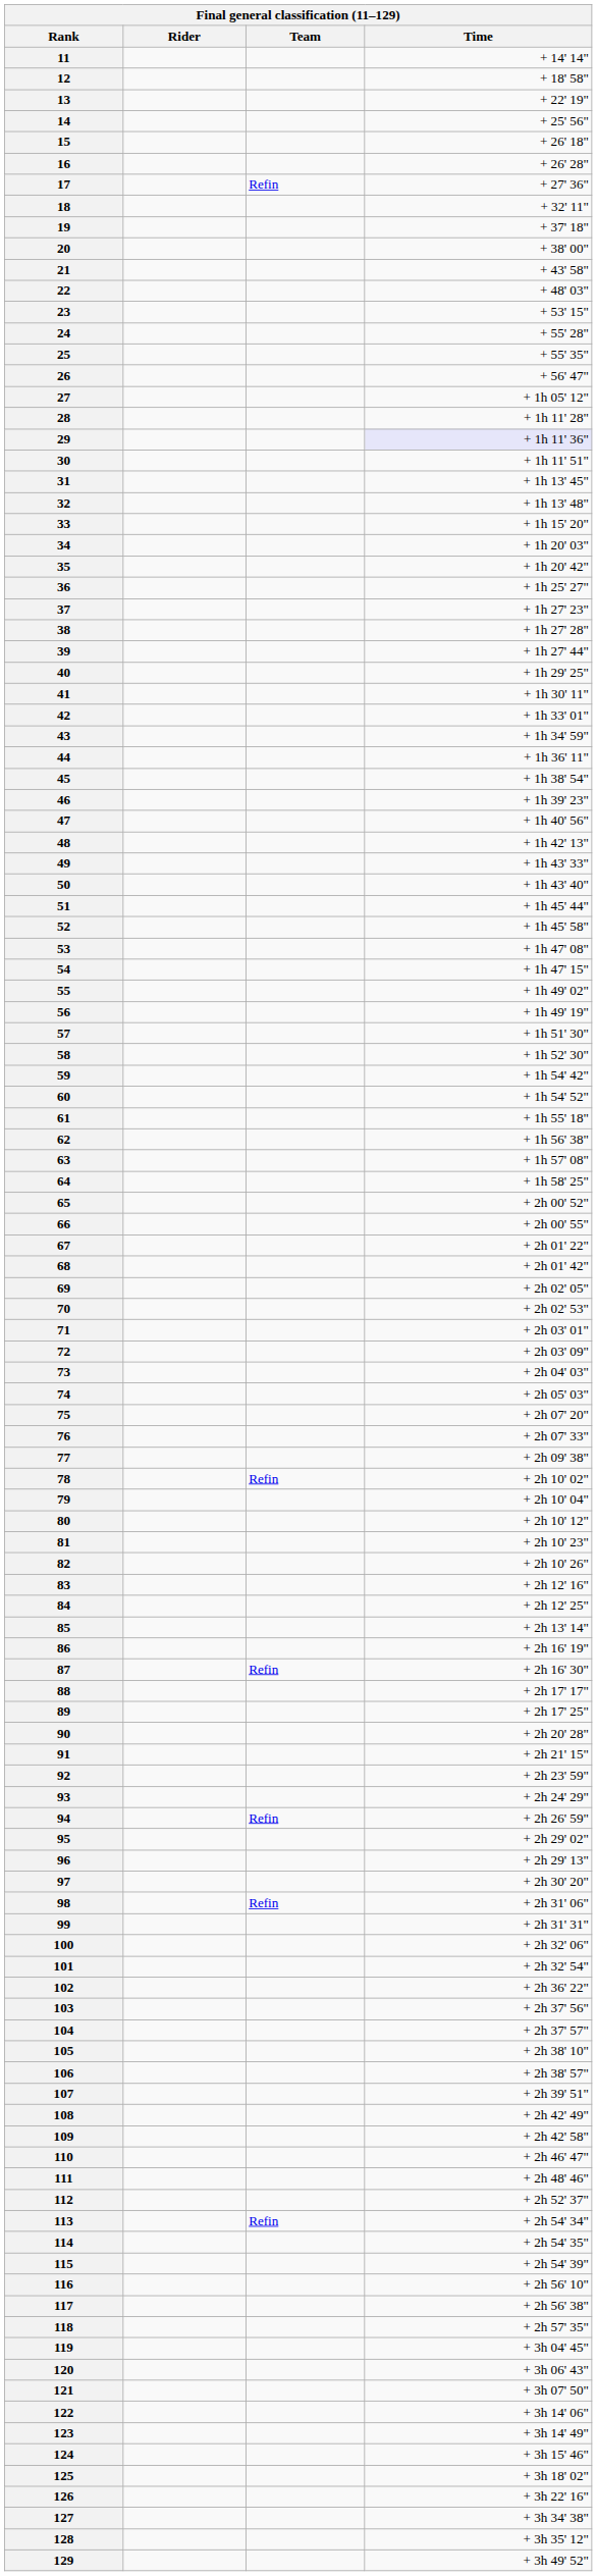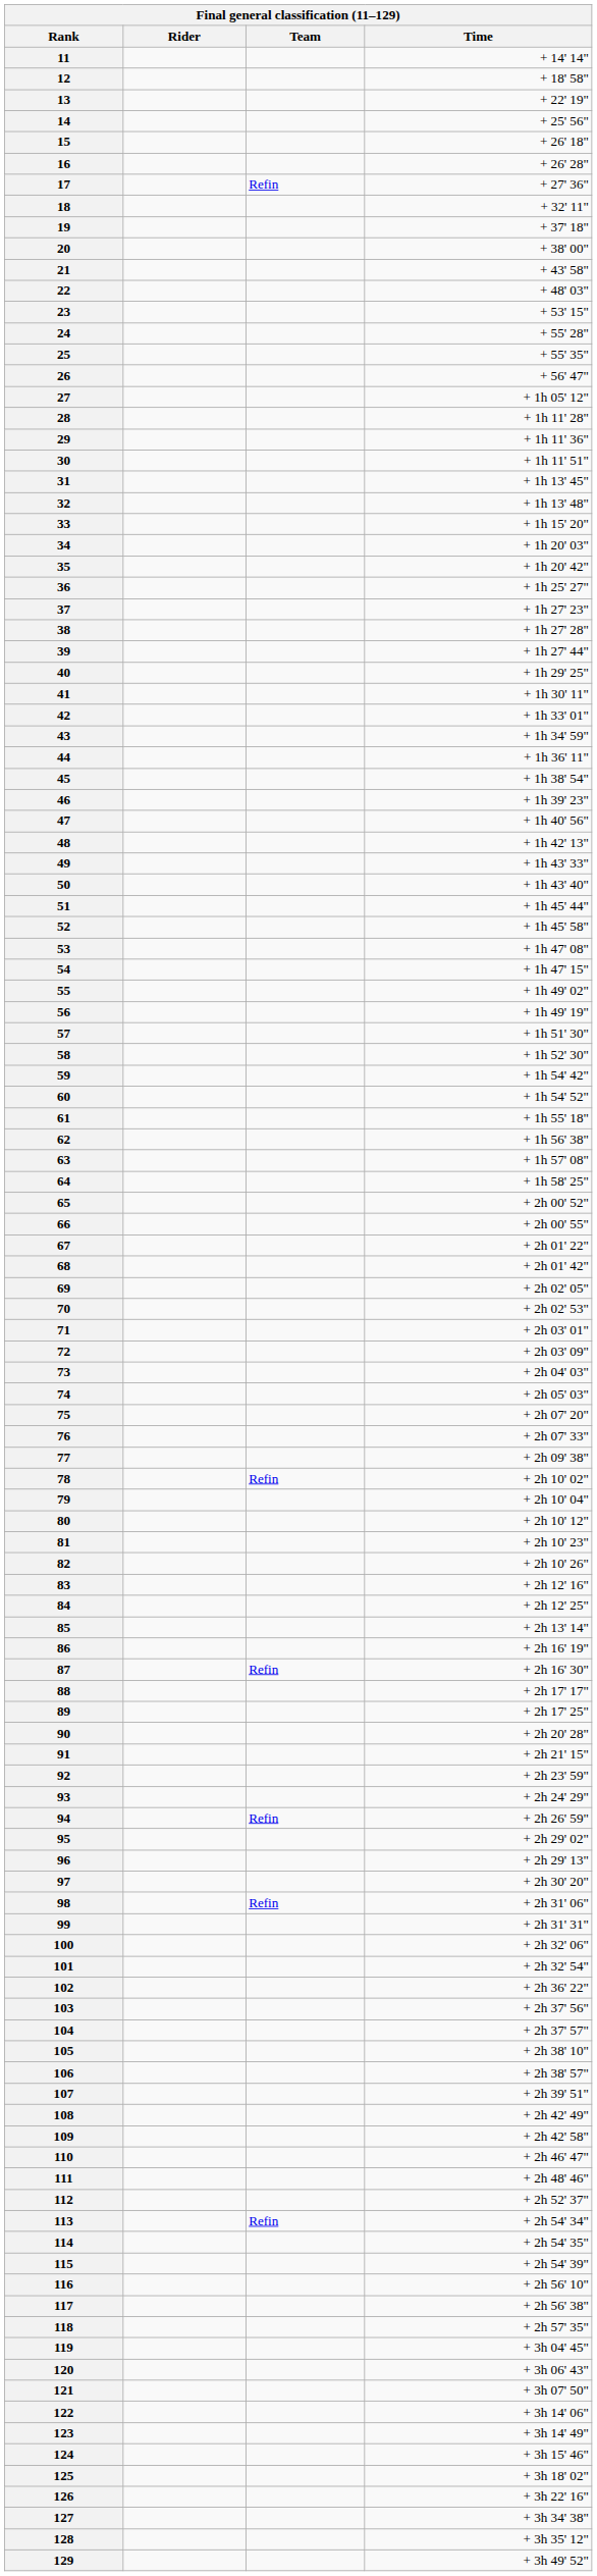29 | Time: lavender background -> no background
